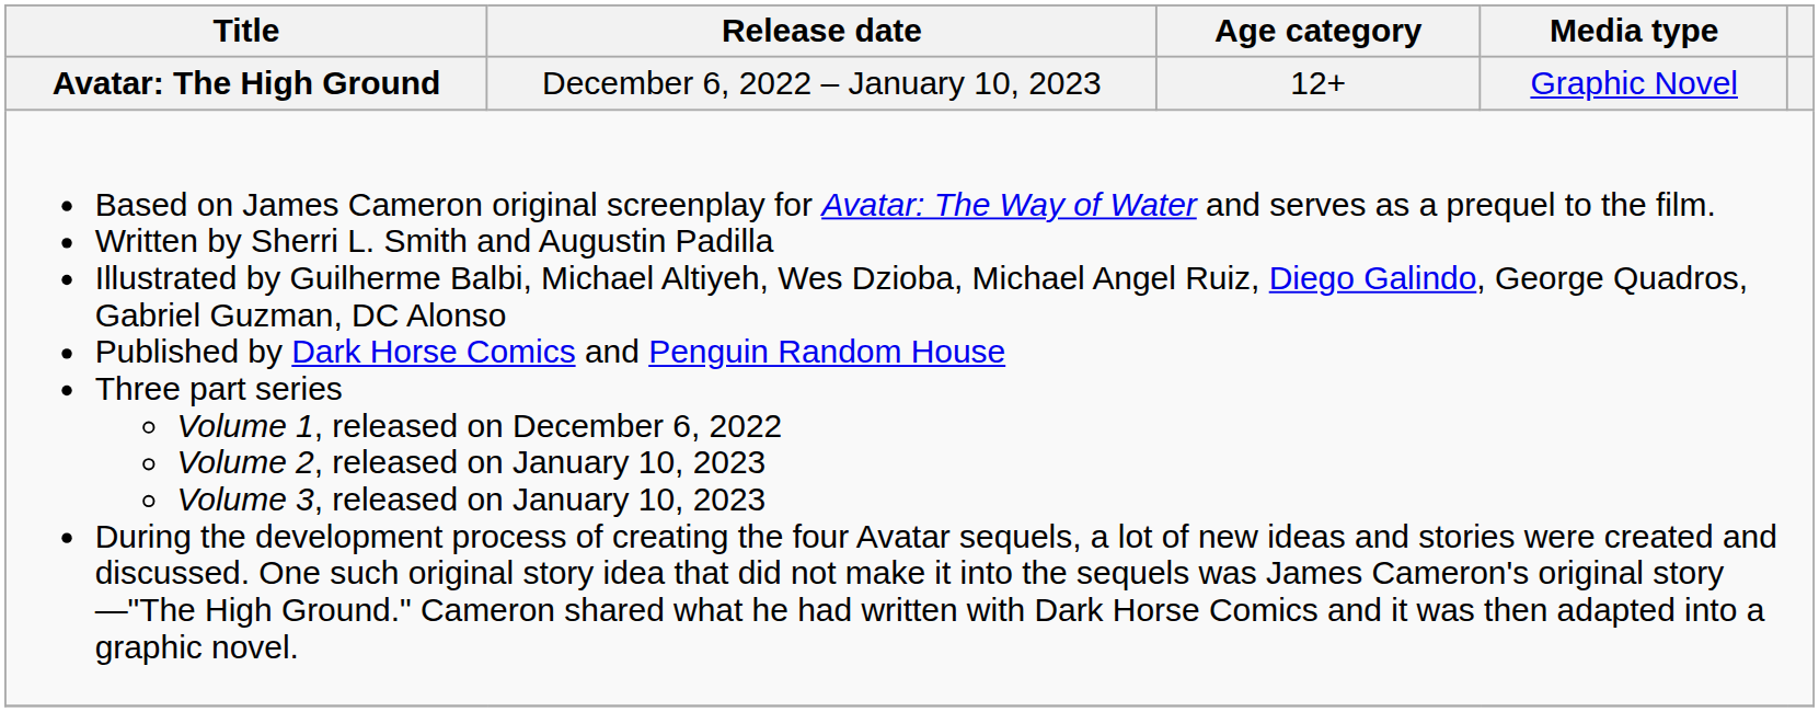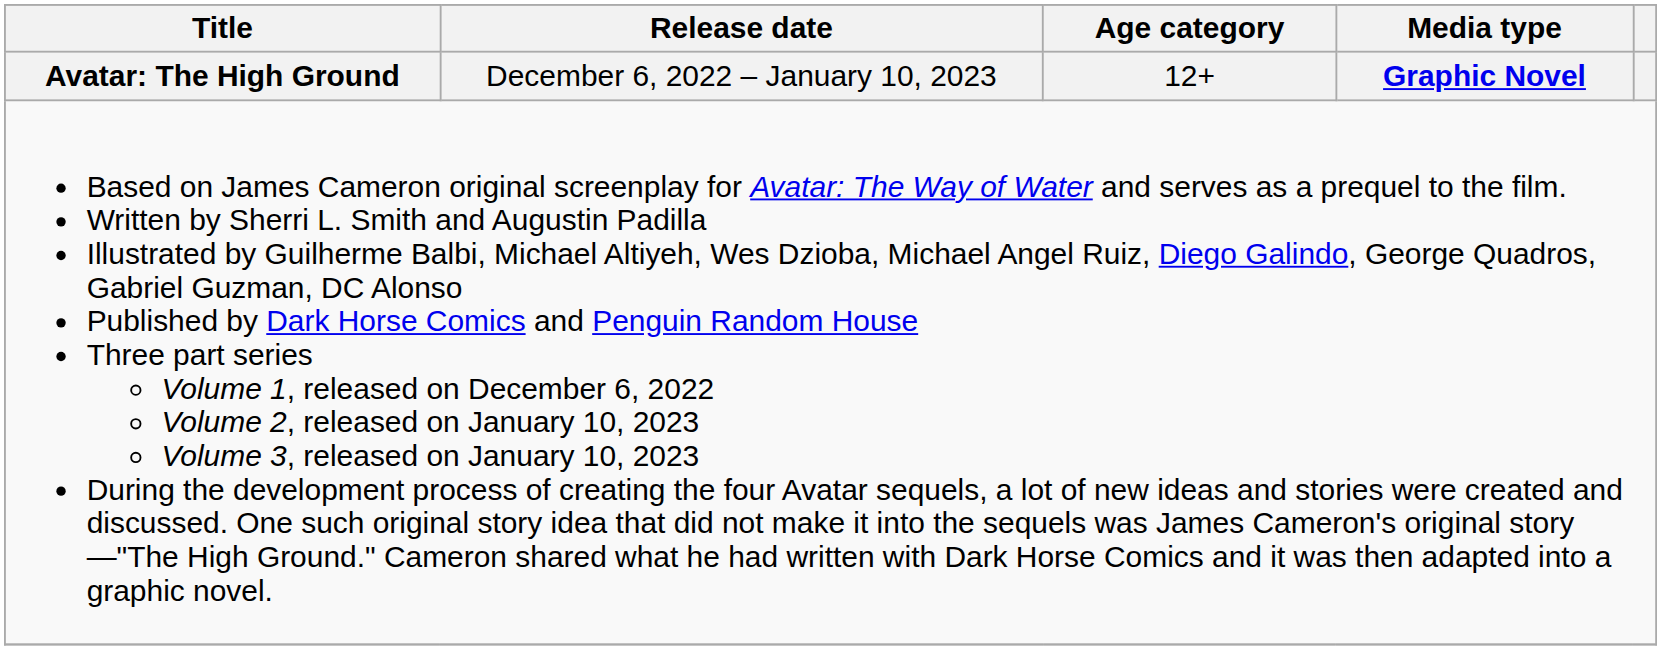Avatar: The High Ground | Media type: normal -> bold
